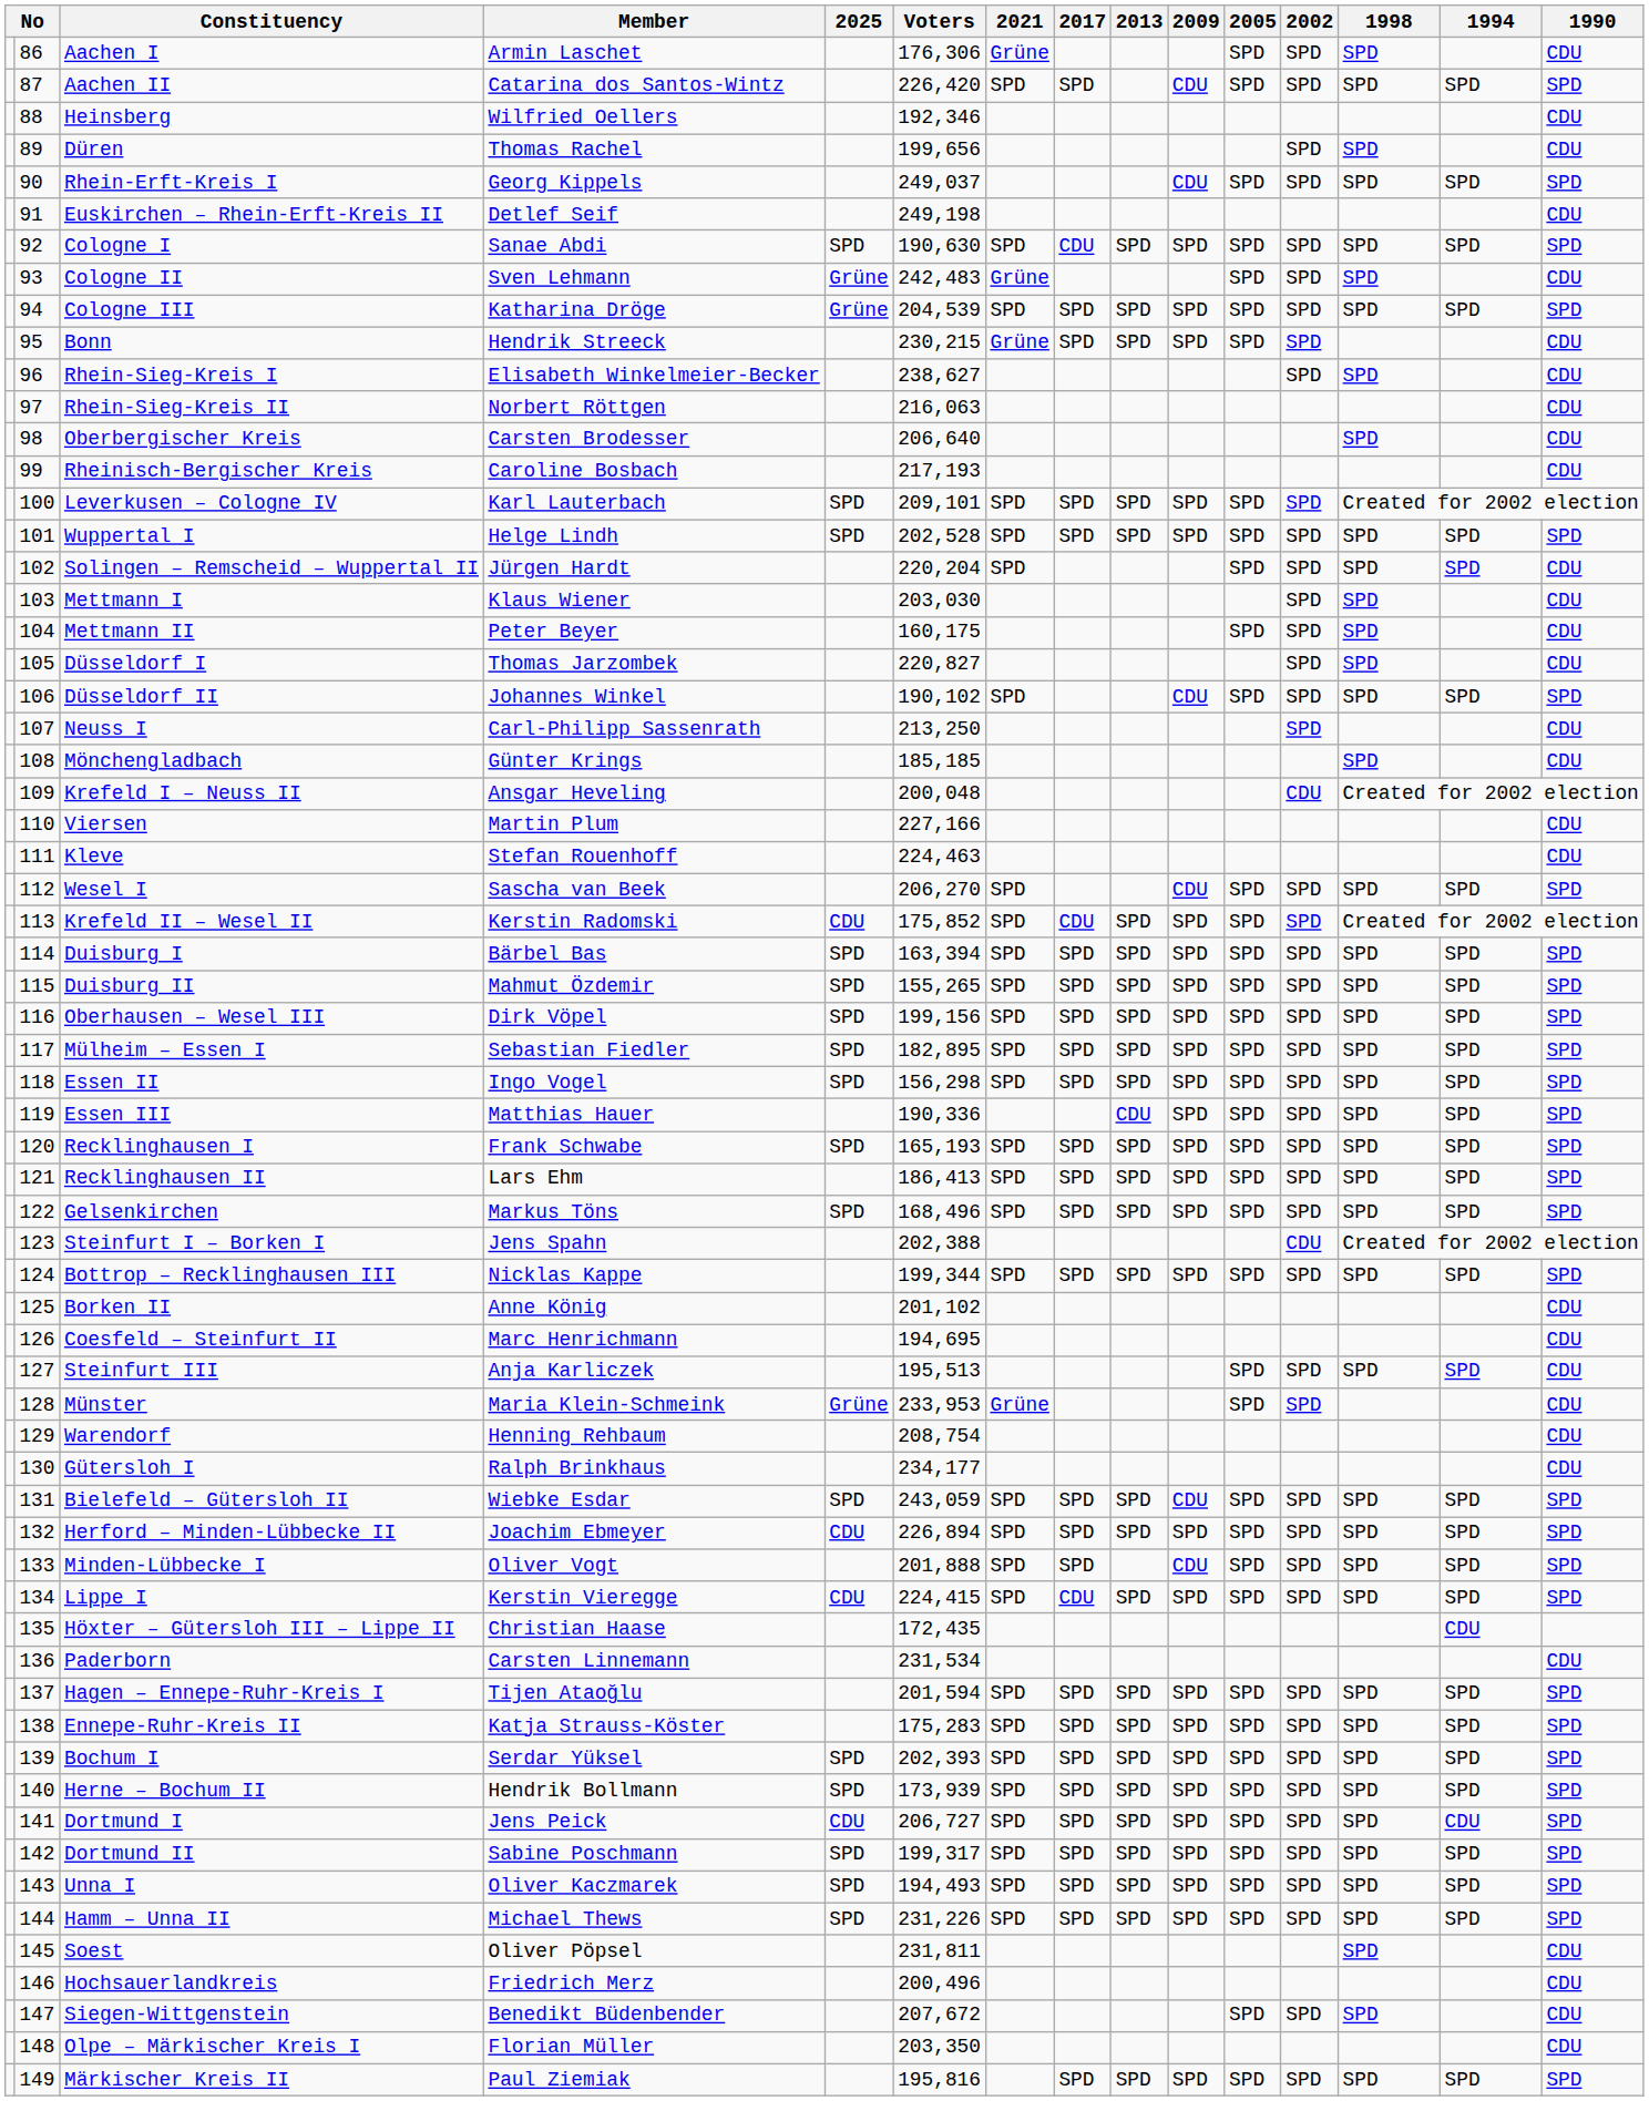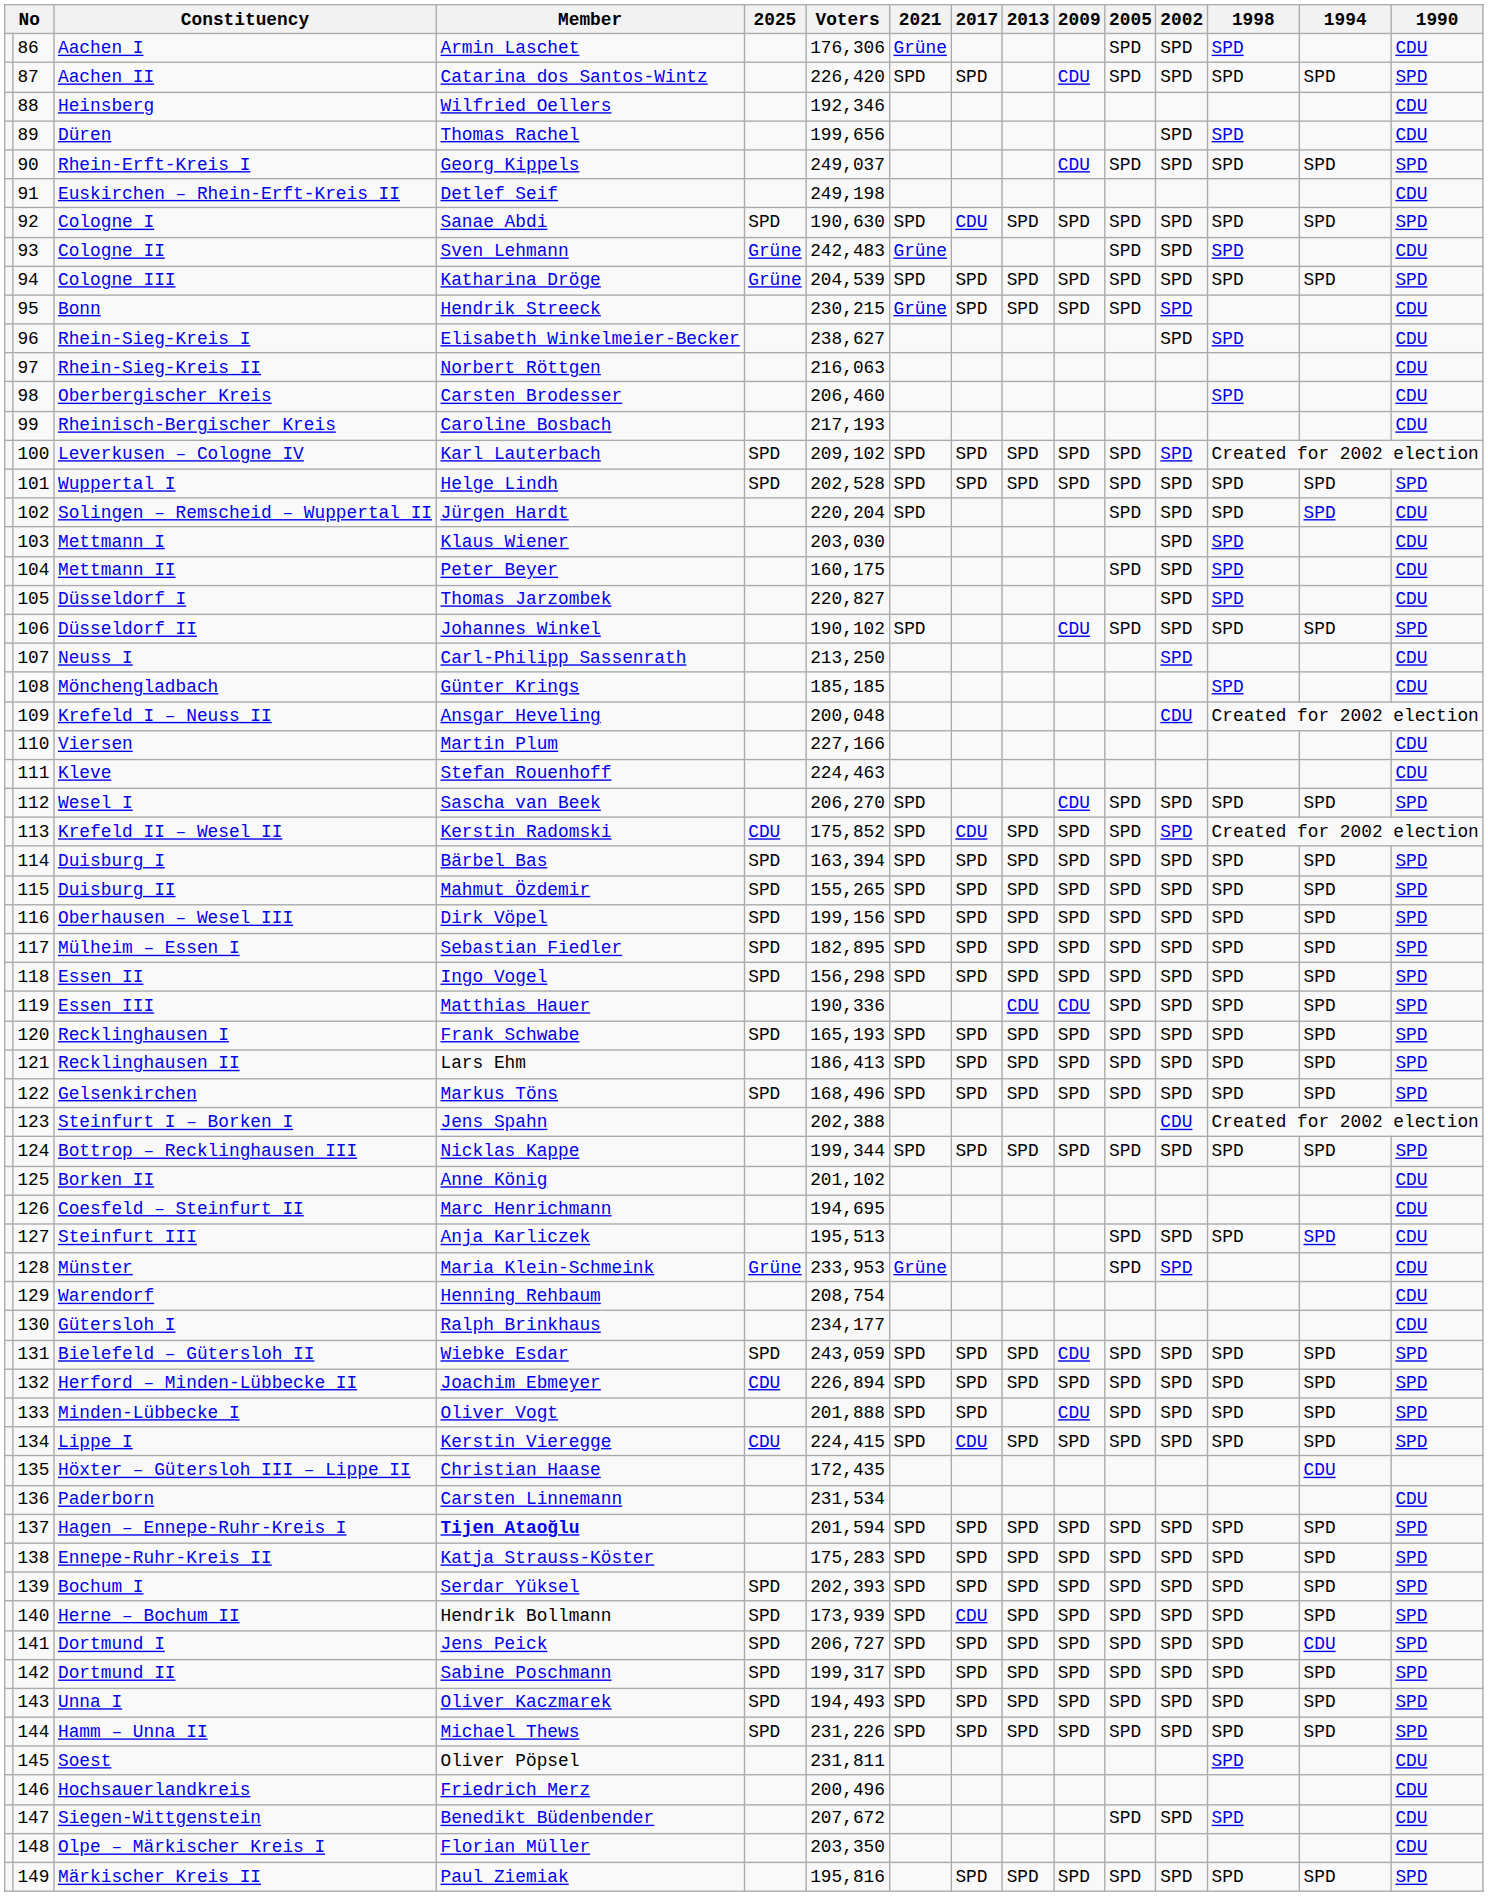Oberbergischer Kreis | Voters: 206,640 -> 206,460
Leverkusen – Cologne IV | Voters: 209,101 -> 209,102
Essen III | 2009: SPD -> CDU
Hagen – Ennepe-Ruhr-Kreis I | Member: normal -> bold
Herne – Bochum II | 2017: SPD -> CDU
Dortmund I | 2025: CDU -> SPD
